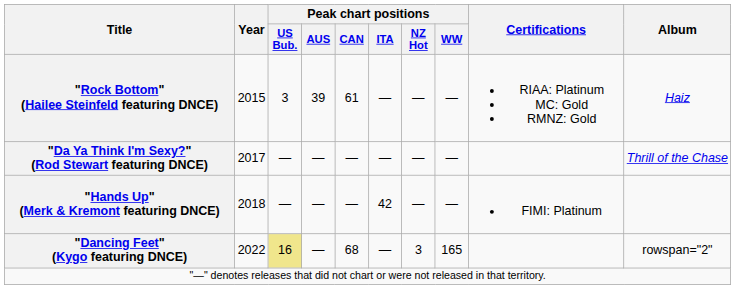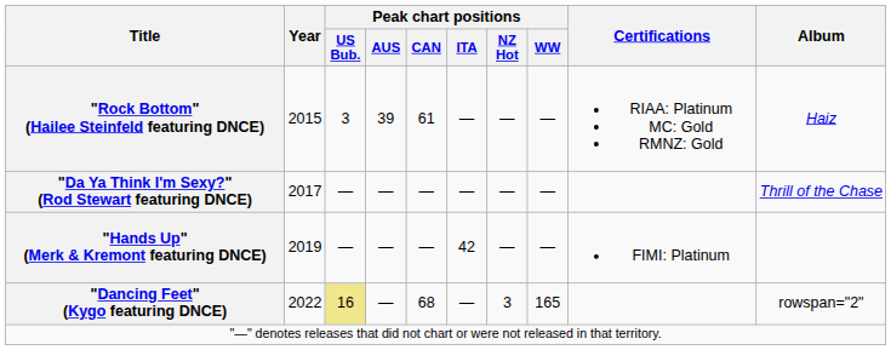"Hands Up" (Merk & Kremont featuring DNCE) | Year: 2018 -> 2019
